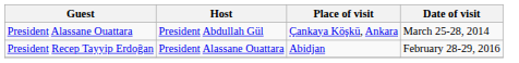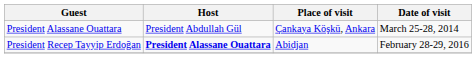President Recep Tayyip Erdoğan | Host: normal -> bold
